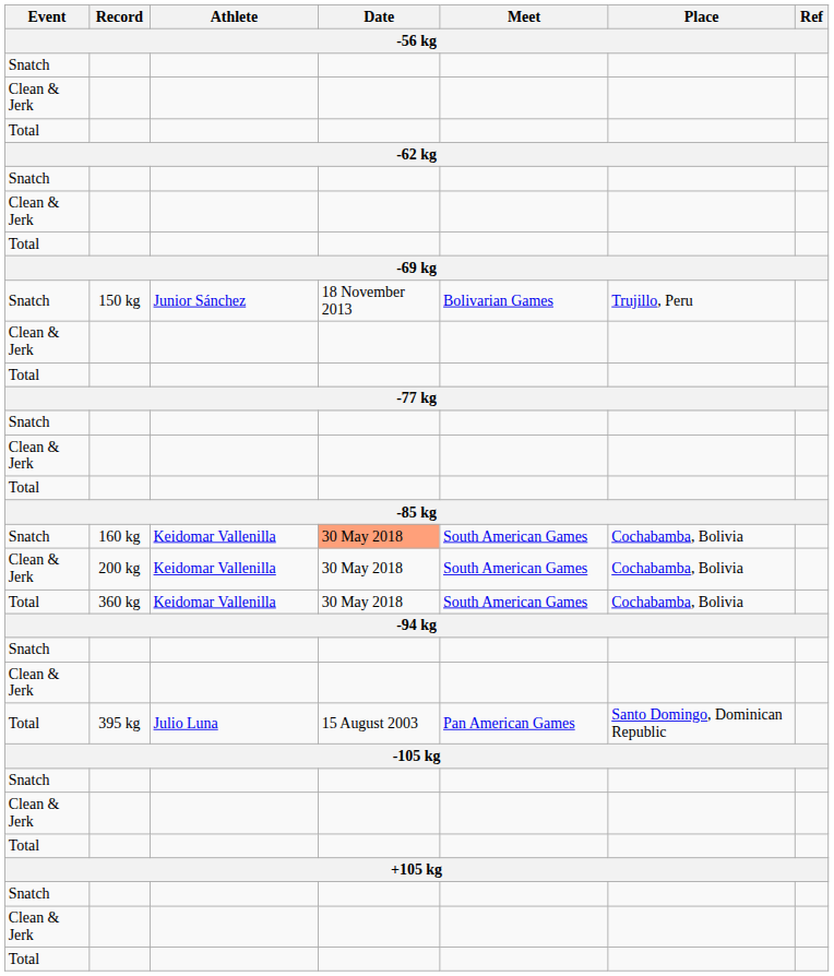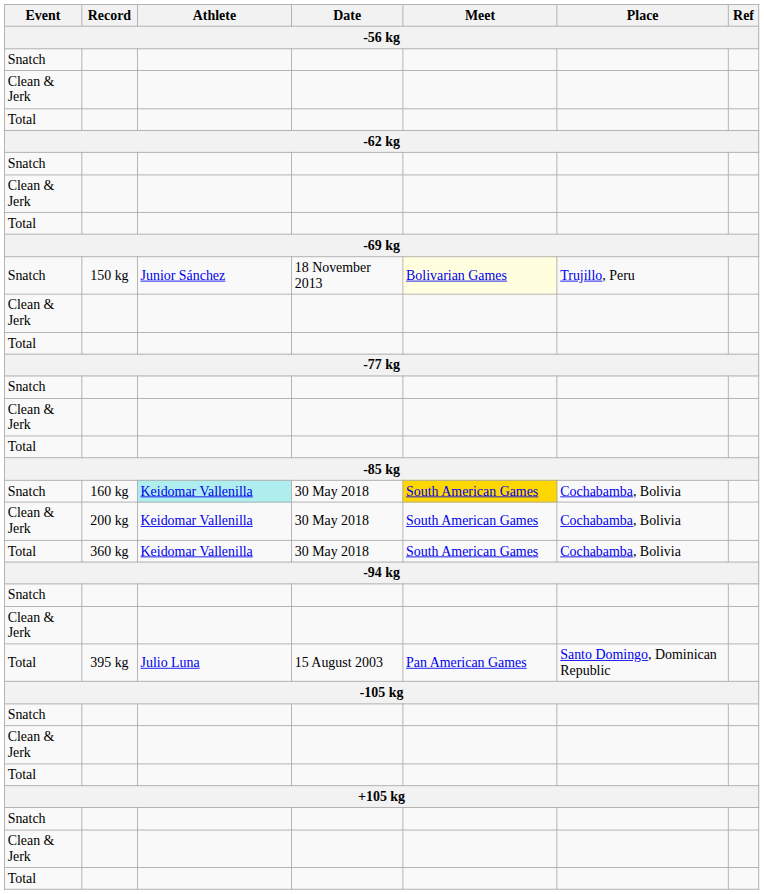150 kg | Meet: no background -> lightyellow background
160 kg | Athlete: no background -> paleturquoise background
160 kg | Date: lightsalmon background -> no background
160 kg | Meet: no background -> gold background
